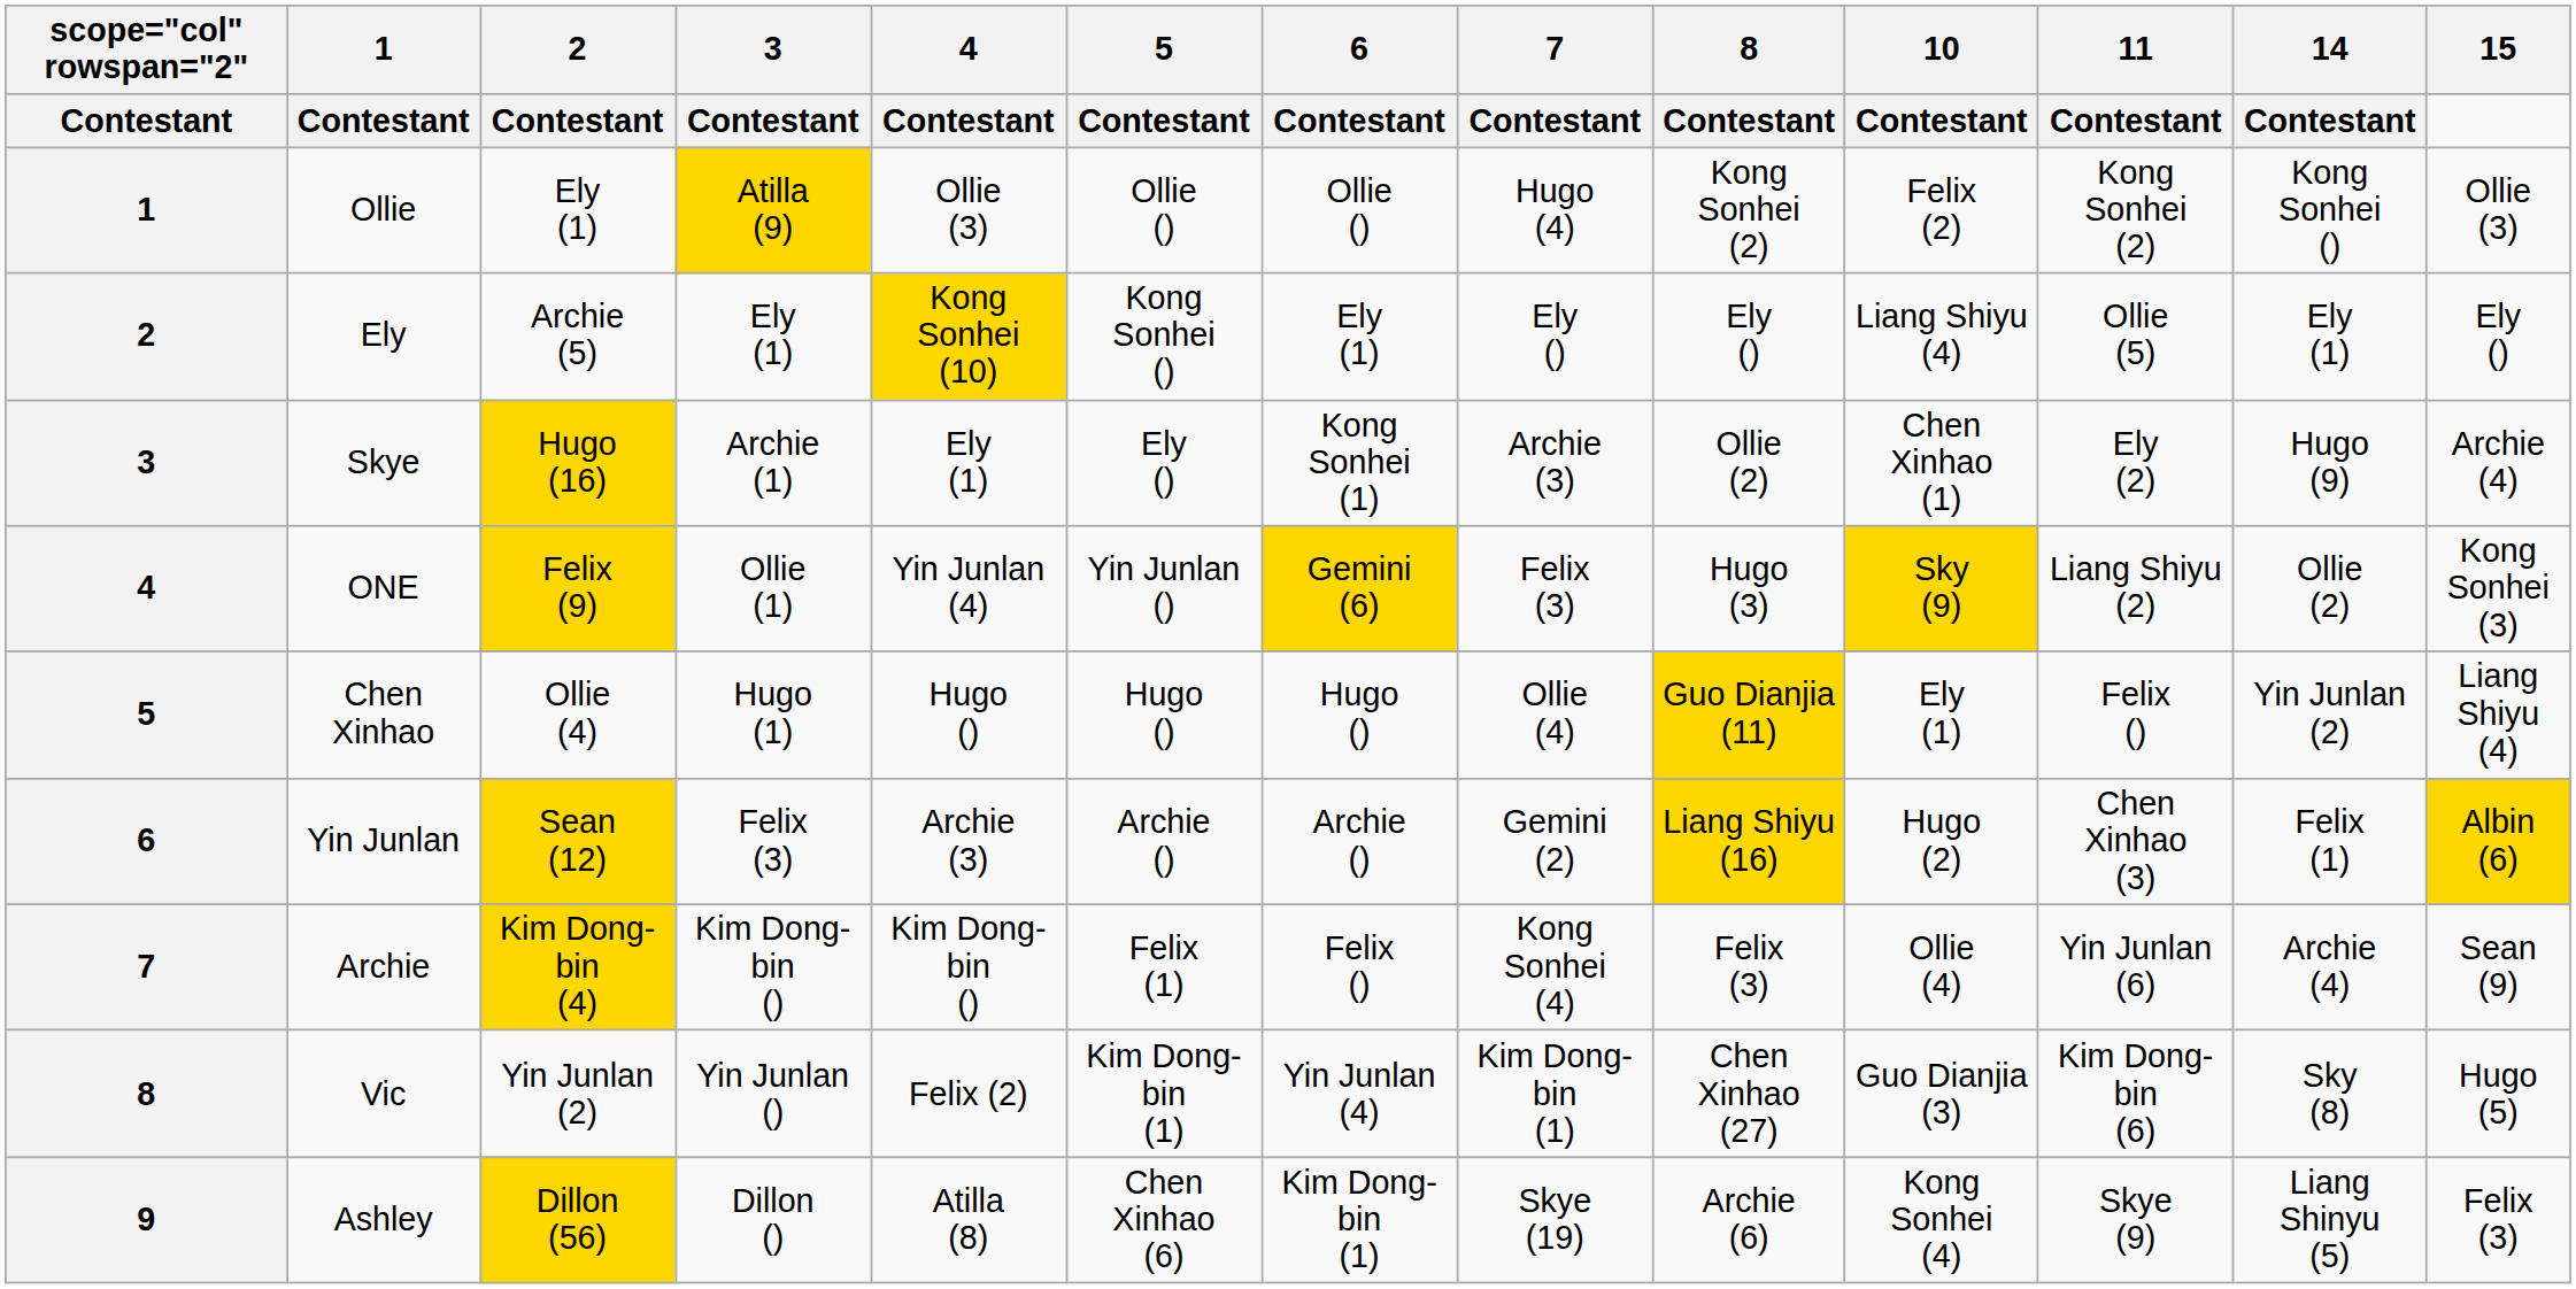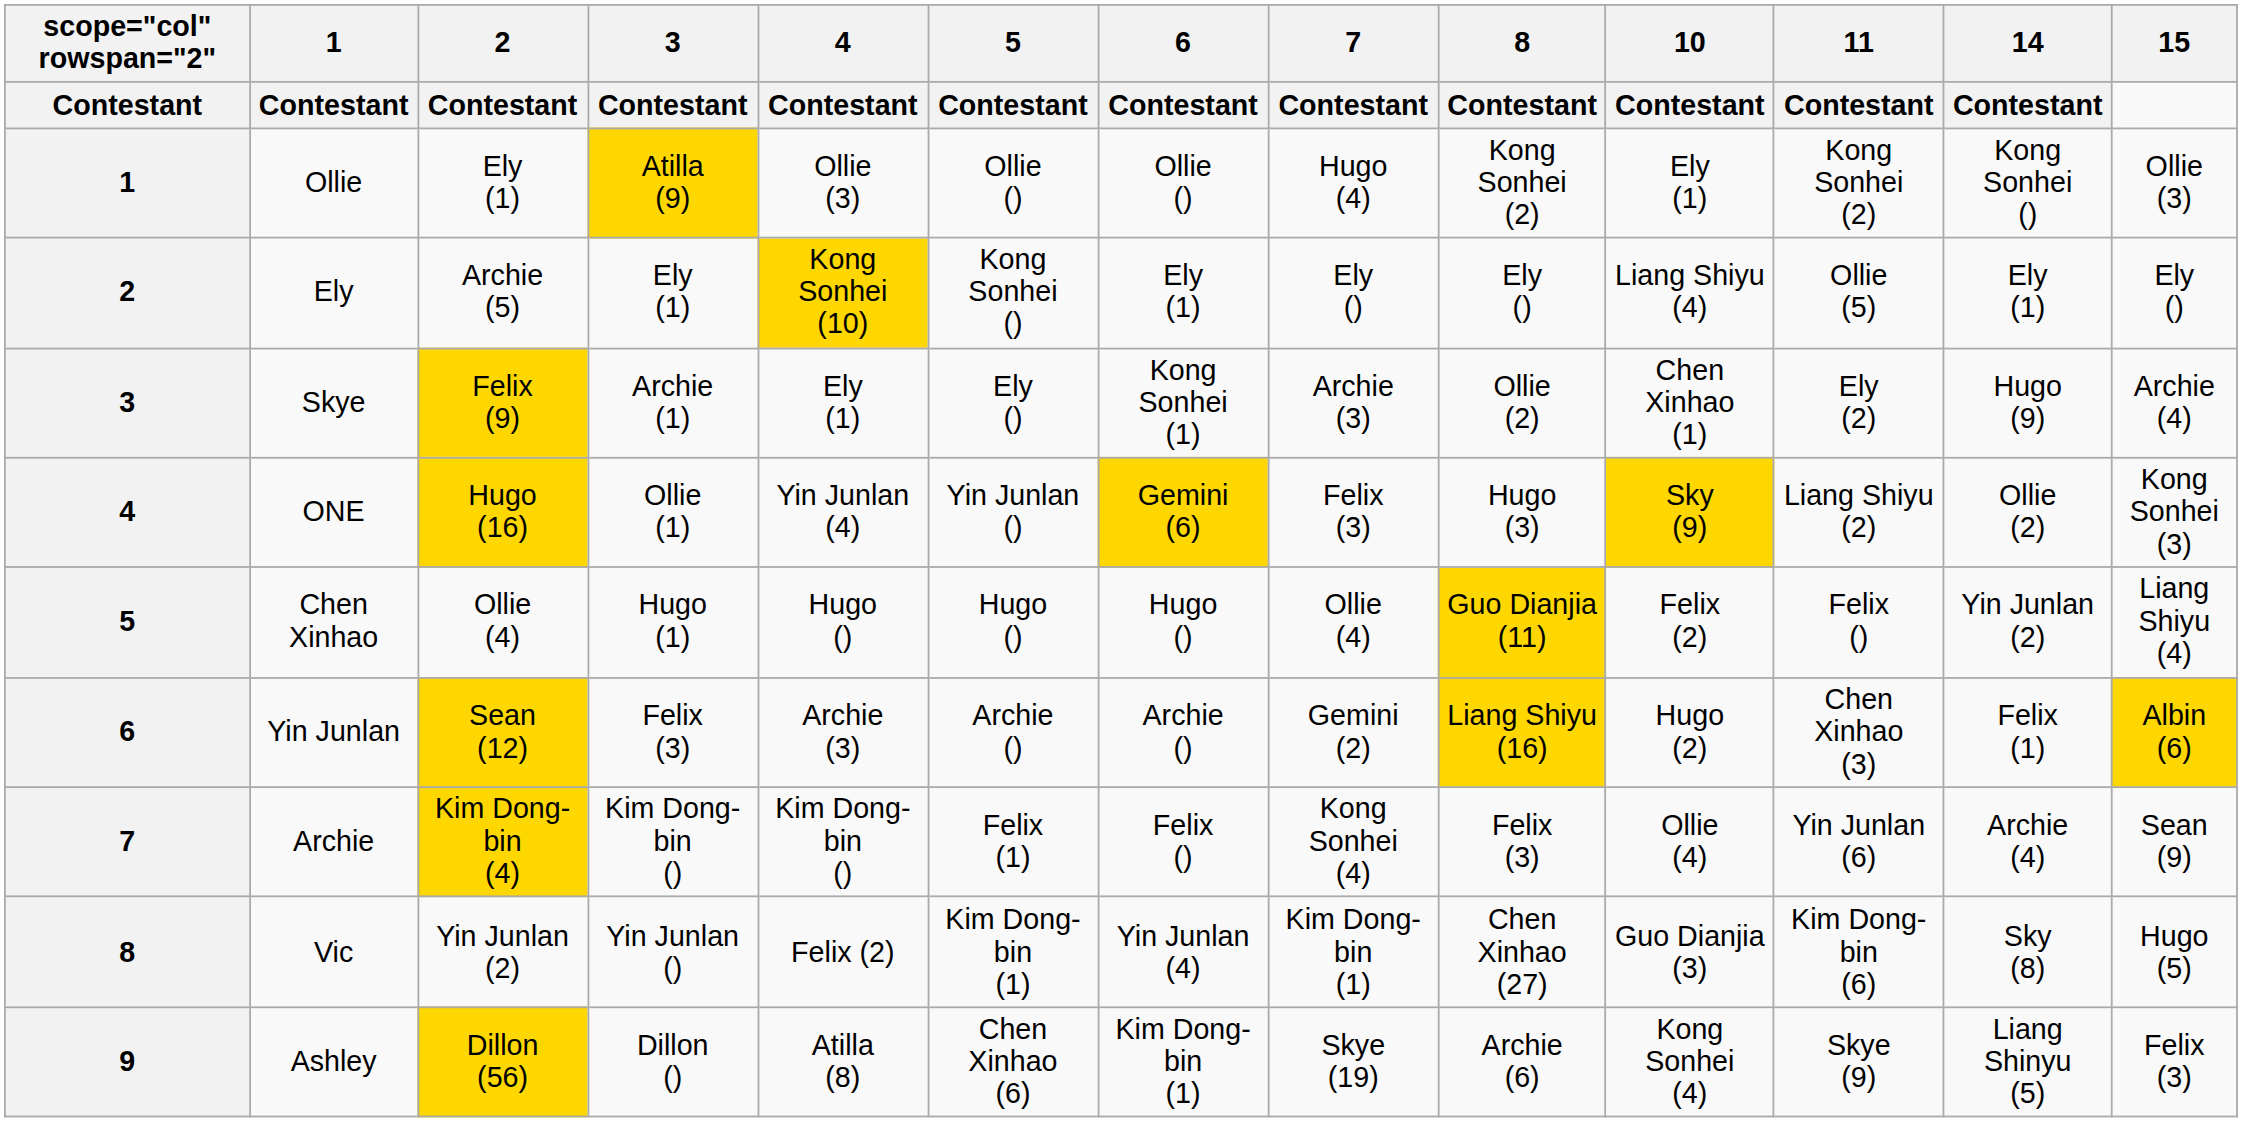Ollie | 10 / Contestant: Felix (2) -> Ely (1)
Skye | 2 / Contestant: Hugo (16) -> Felix (9)
ONE | 2 / Contestant: Felix (9) -> Hugo (16)
Chen Xinhao | 10 / Contestant: Ely (1) -> Felix (2)
